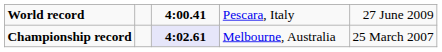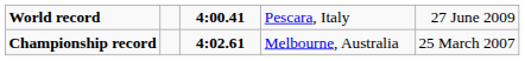Championship record | column 3: lavender background -> no background
